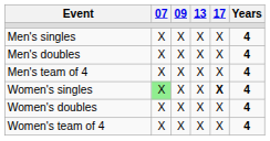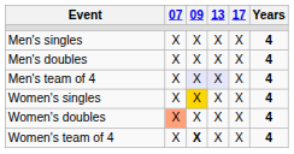Men's team of 4 | 09: no background -> lavender background
Men's team of 4 | 13: no background -> lavender background
Women's singles | 07: lightgreen background -> no background
Women's singles | 09: no background -> gold background
Women's singles | 17: bold -> normal
Women's doubles | 07: no background -> lightsalmon background
Women's team of 4 | 09: normal -> bold
